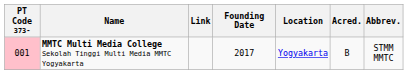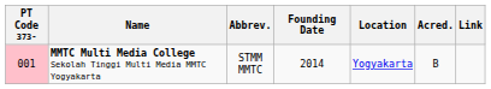columns swapped: Abbrev. <-> Link
row 2 | Founding Date: 2017 -> 2014
